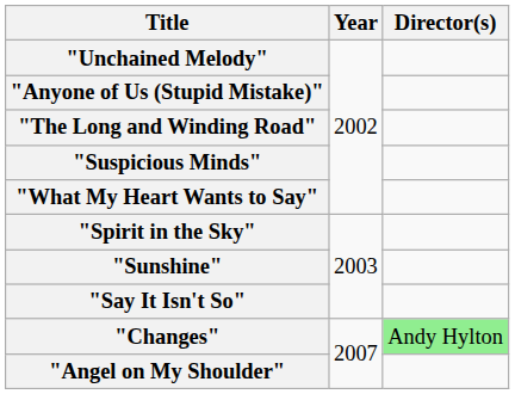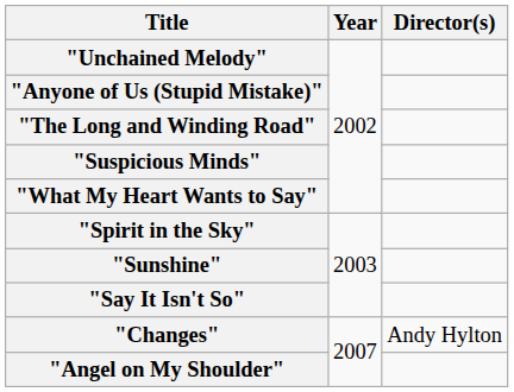"Changes" | Director(s): lightgreen background -> no background
